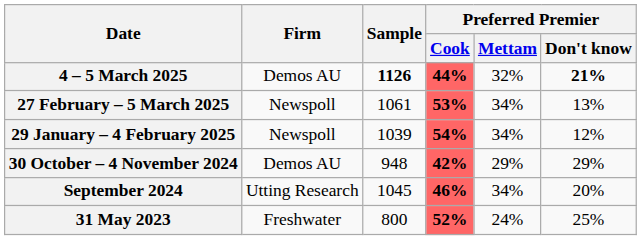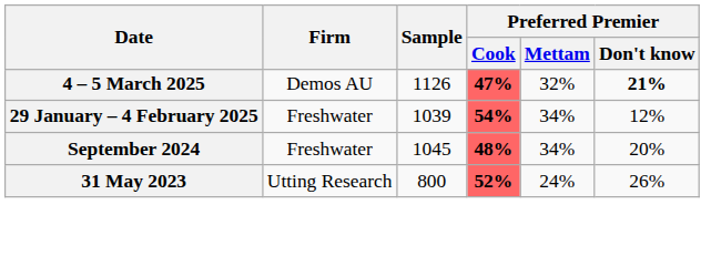4 – 5 March 2025 | Sample: bold -> normal
4 – 5 March 2025 | Preferred Premier / Cook: 44% -> 47%
- row: 27 February – 5 March 2025 | Newspoll | 1061 | 53% | 34% | 13%
29 January – 4 February 2025 | Firm: Newspoll -> Freshwater
- row: 30 October – 4 November 2024 | Demos AU | 948 | 42% | 29% | 29%
September 2024 | Firm: Utting Research -> Freshwater
September 2024 | Preferred Premier / Cook: 46% -> 48%
31 May 2023 | Firm: Freshwater -> Utting Research
31 May 2023 | Preferred Premier / Don't know: 25% -> 26%
